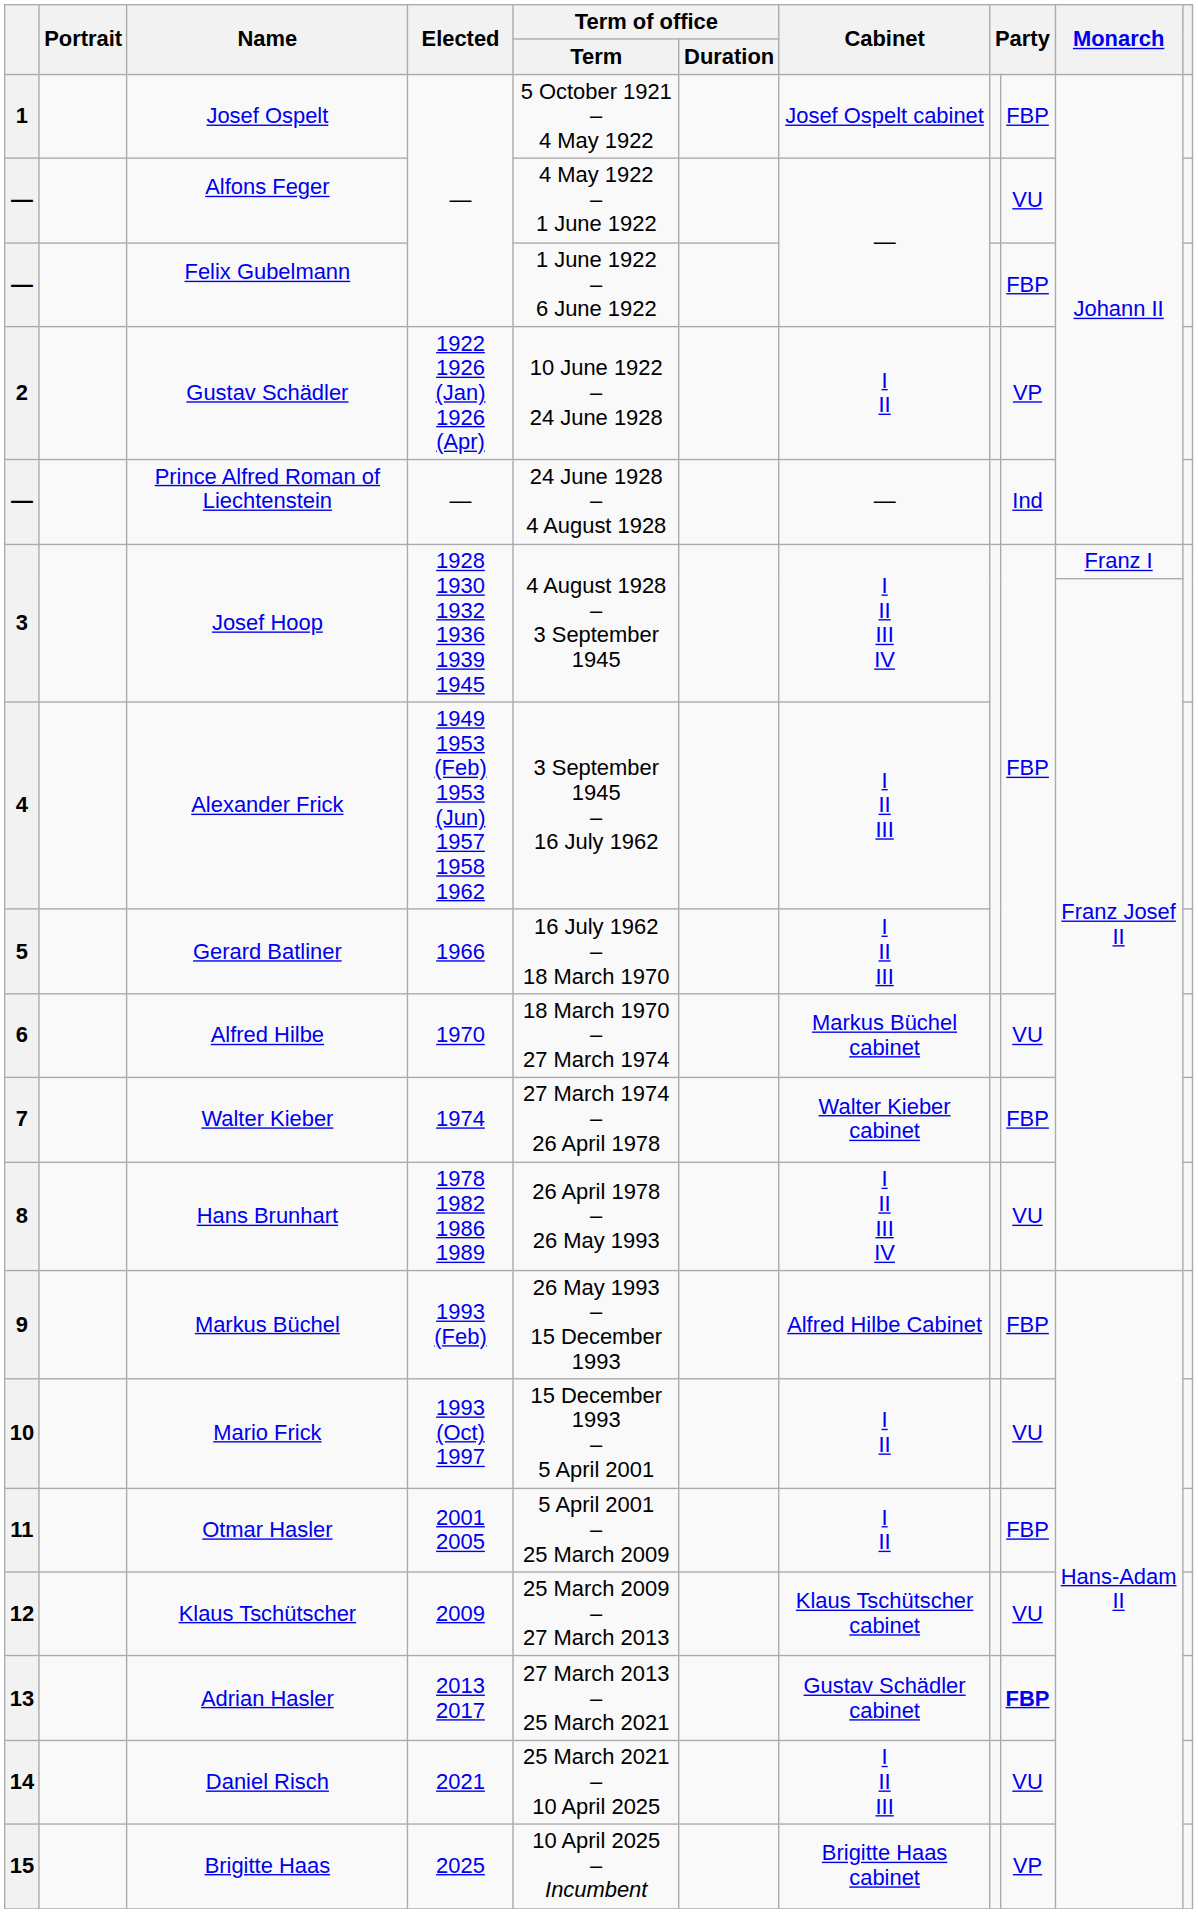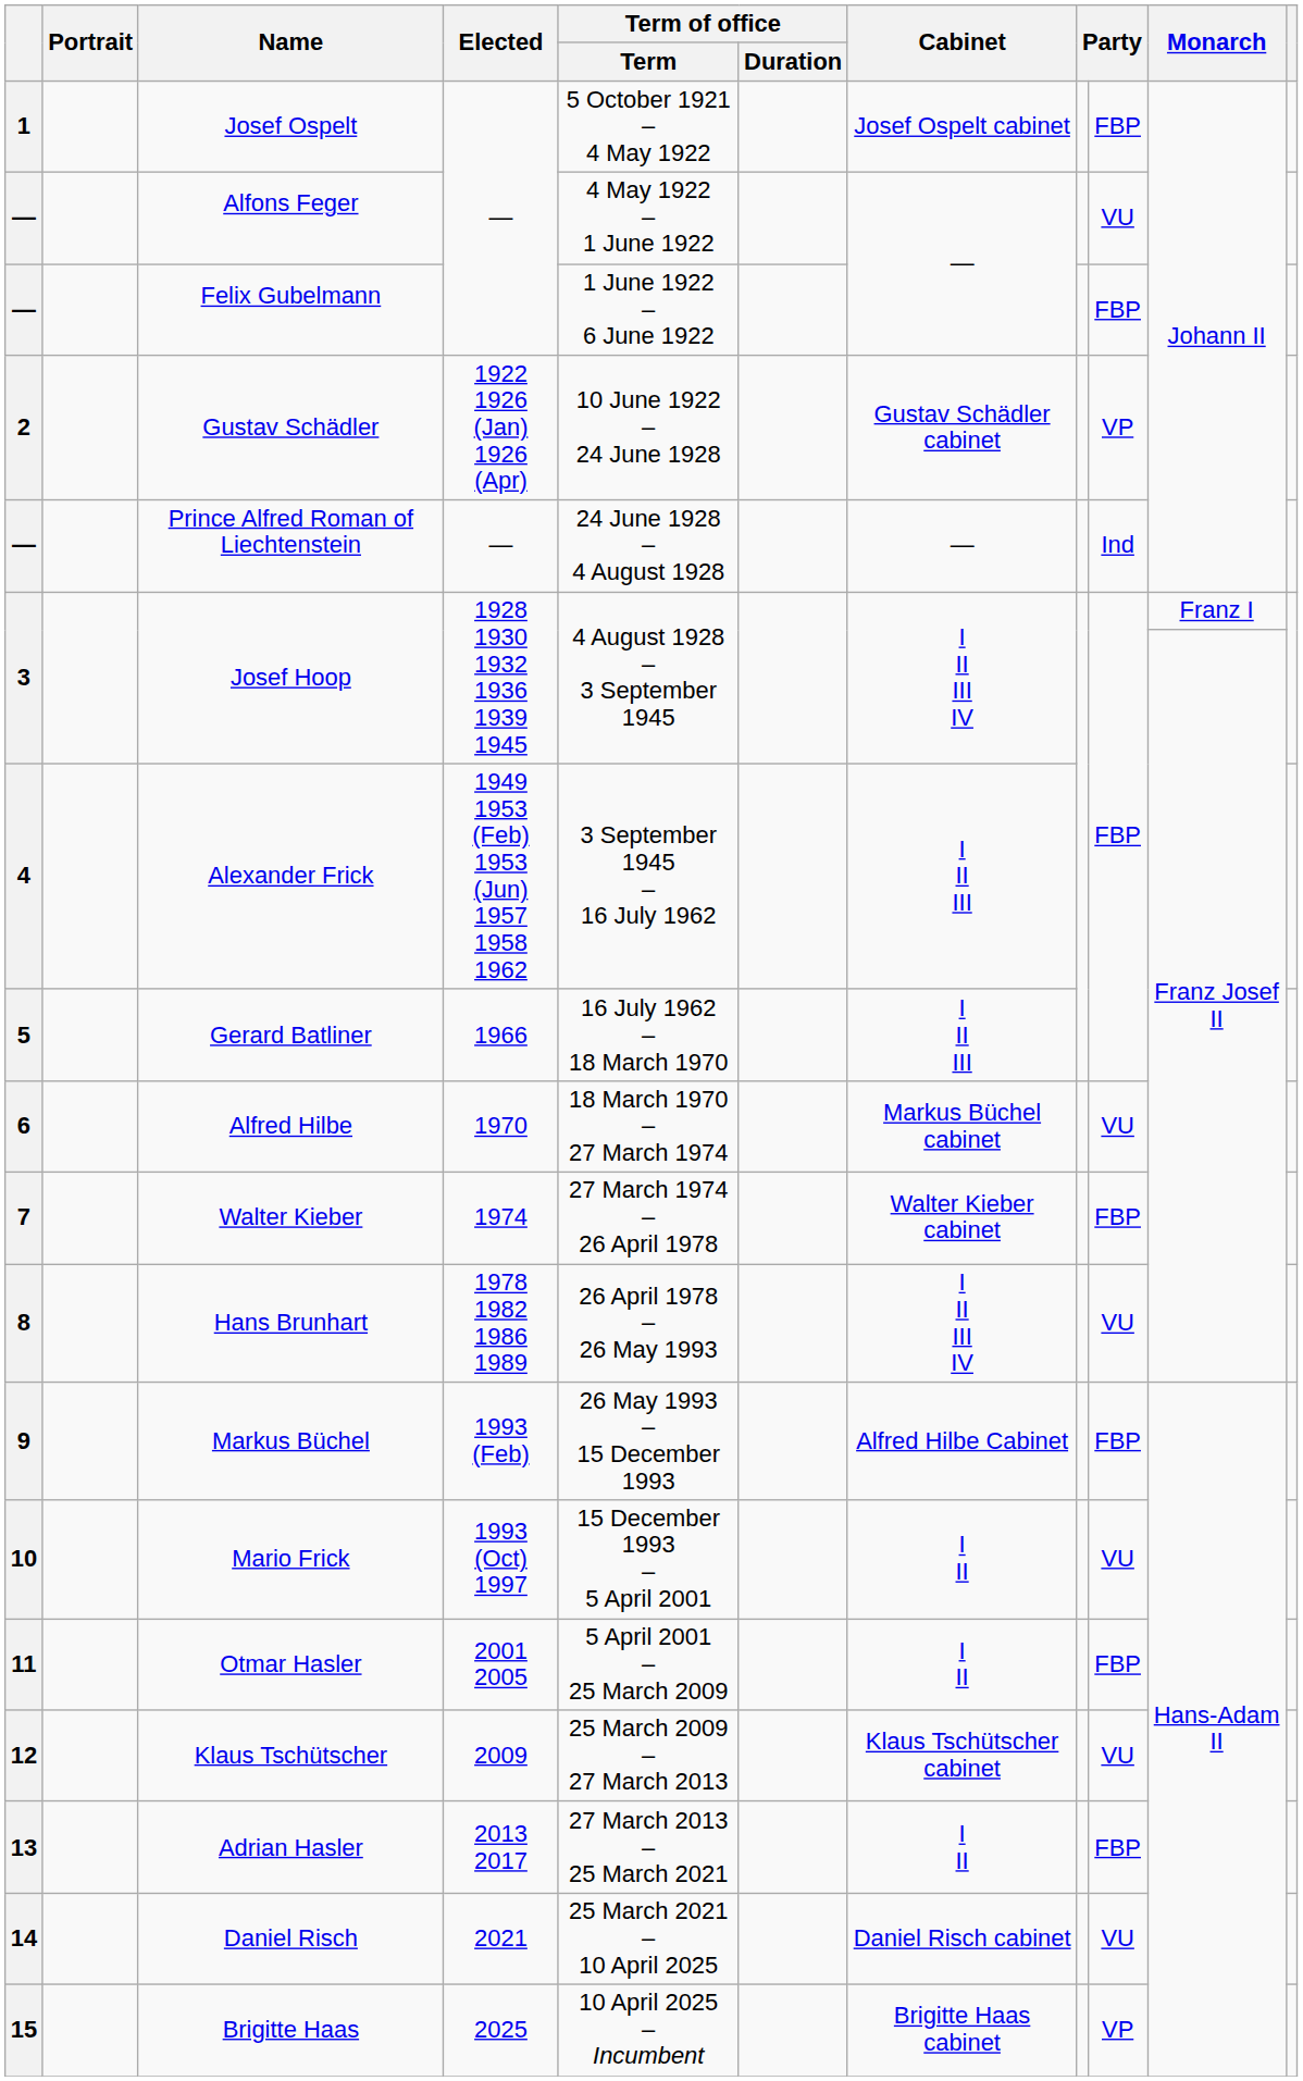Gustav Schädler | Cabinet: I II -> Gustav Schädler cabinet
Adrian Hasler | Cabinet: Gustav Schädler cabinet -> I II
Adrian Hasler | column 9: bold -> normal
Daniel Risch | Cabinet: I II III -> Daniel Risch cabinet
